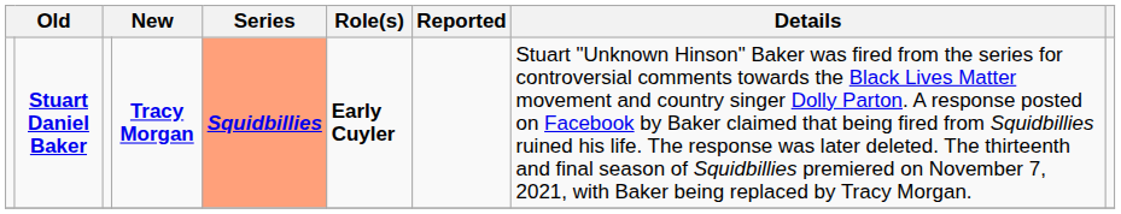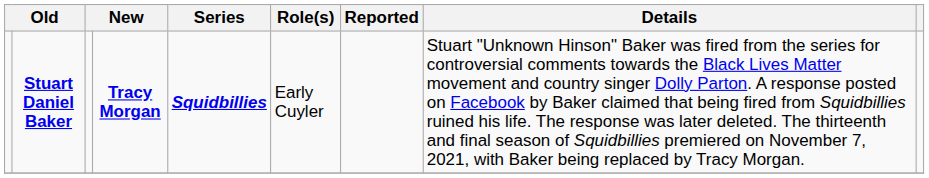Stuart Daniel Baker | Series: lightsalmon background -> no background
Stuart Daniel Baker | Role(s): bold -> normal
